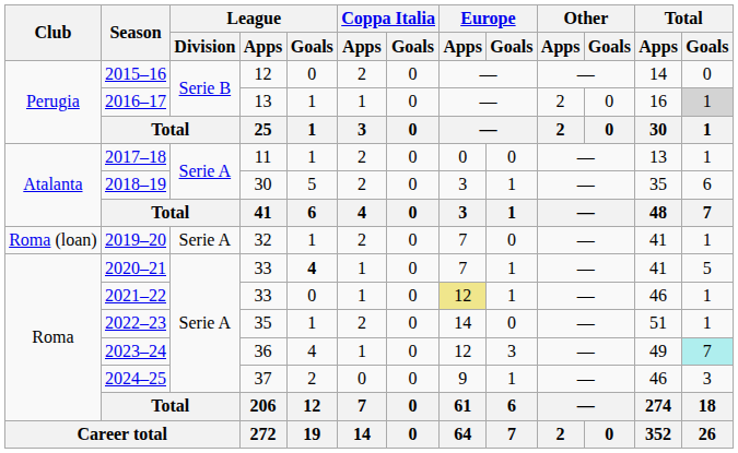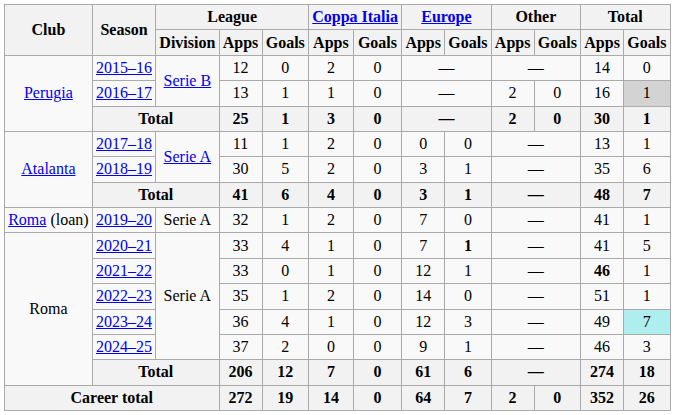2020–21 | League / Goals: bold -> normal
2020–21 | Europe / Goals: normal -> bold
2021–22 | Europe / Apps: khaki background -> no background
2021–22 | Total / Apps: normal -> bold
